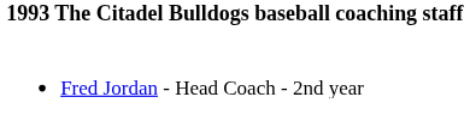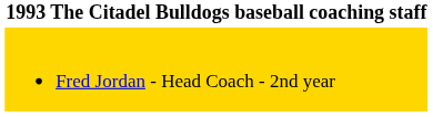Fred Jordan - Head Coach - 2nd year | column 1: no background -> gold background
